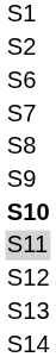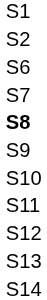S8 | column 1: normal -> bold
S10 | column 1: bold -> normal
S11 | column 1: lightgrey background -> no background
